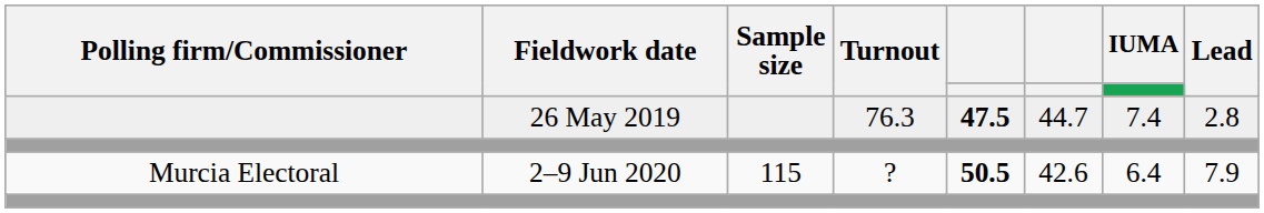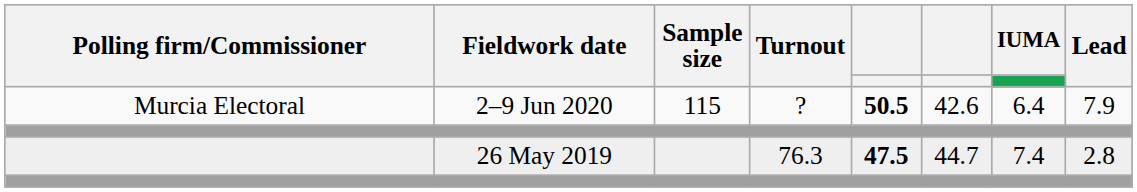rows swapped: 2–9 Jun 2020 <-> 26 May 2019
